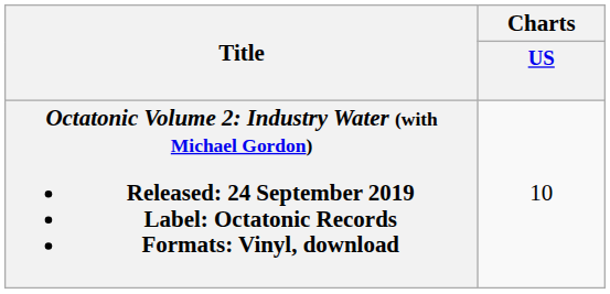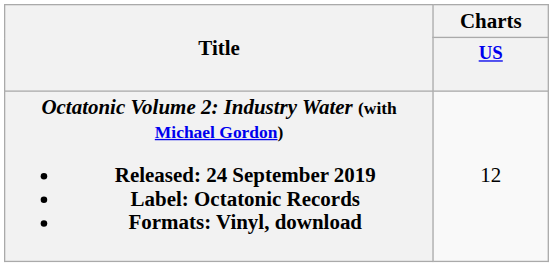row 3 | Charts / US: 10 -> 12
